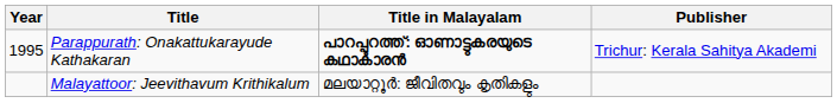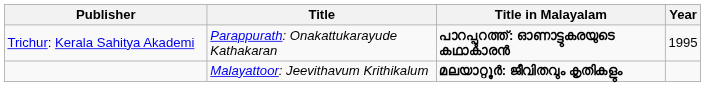columns swapped: Year <-> Publisher
Malayattoor: Jeevithavum Krithikalum | Title in Malayalam: normal -> bold
